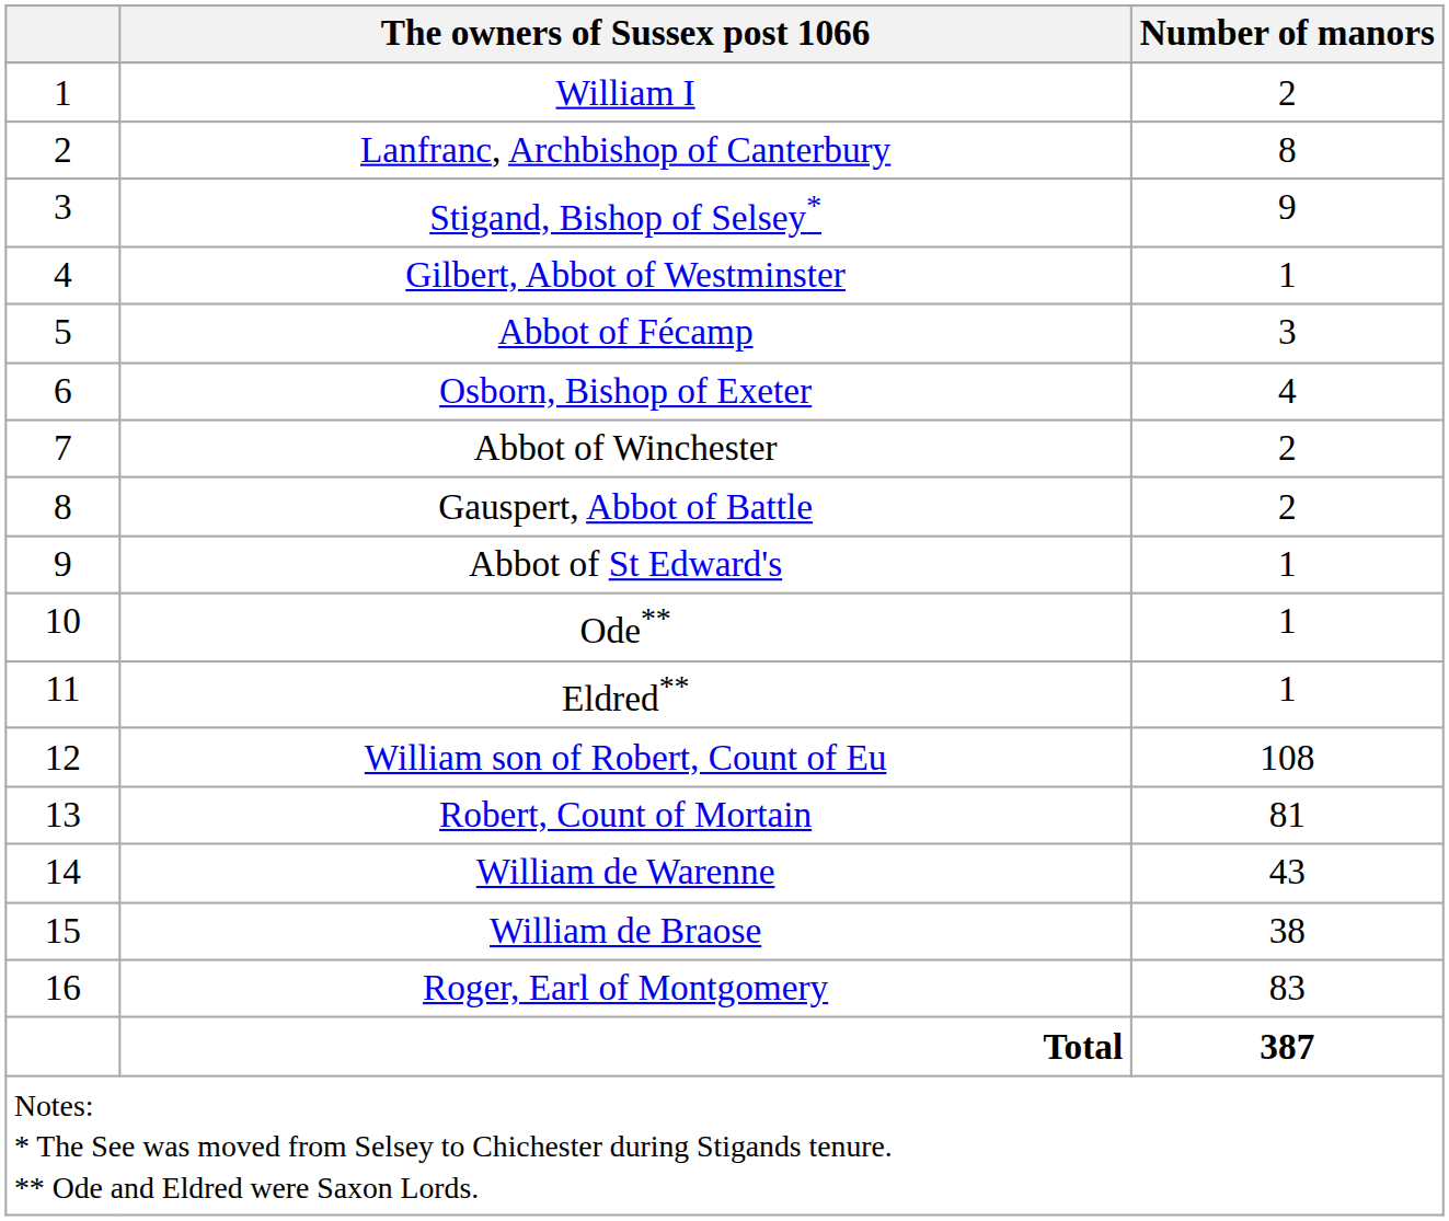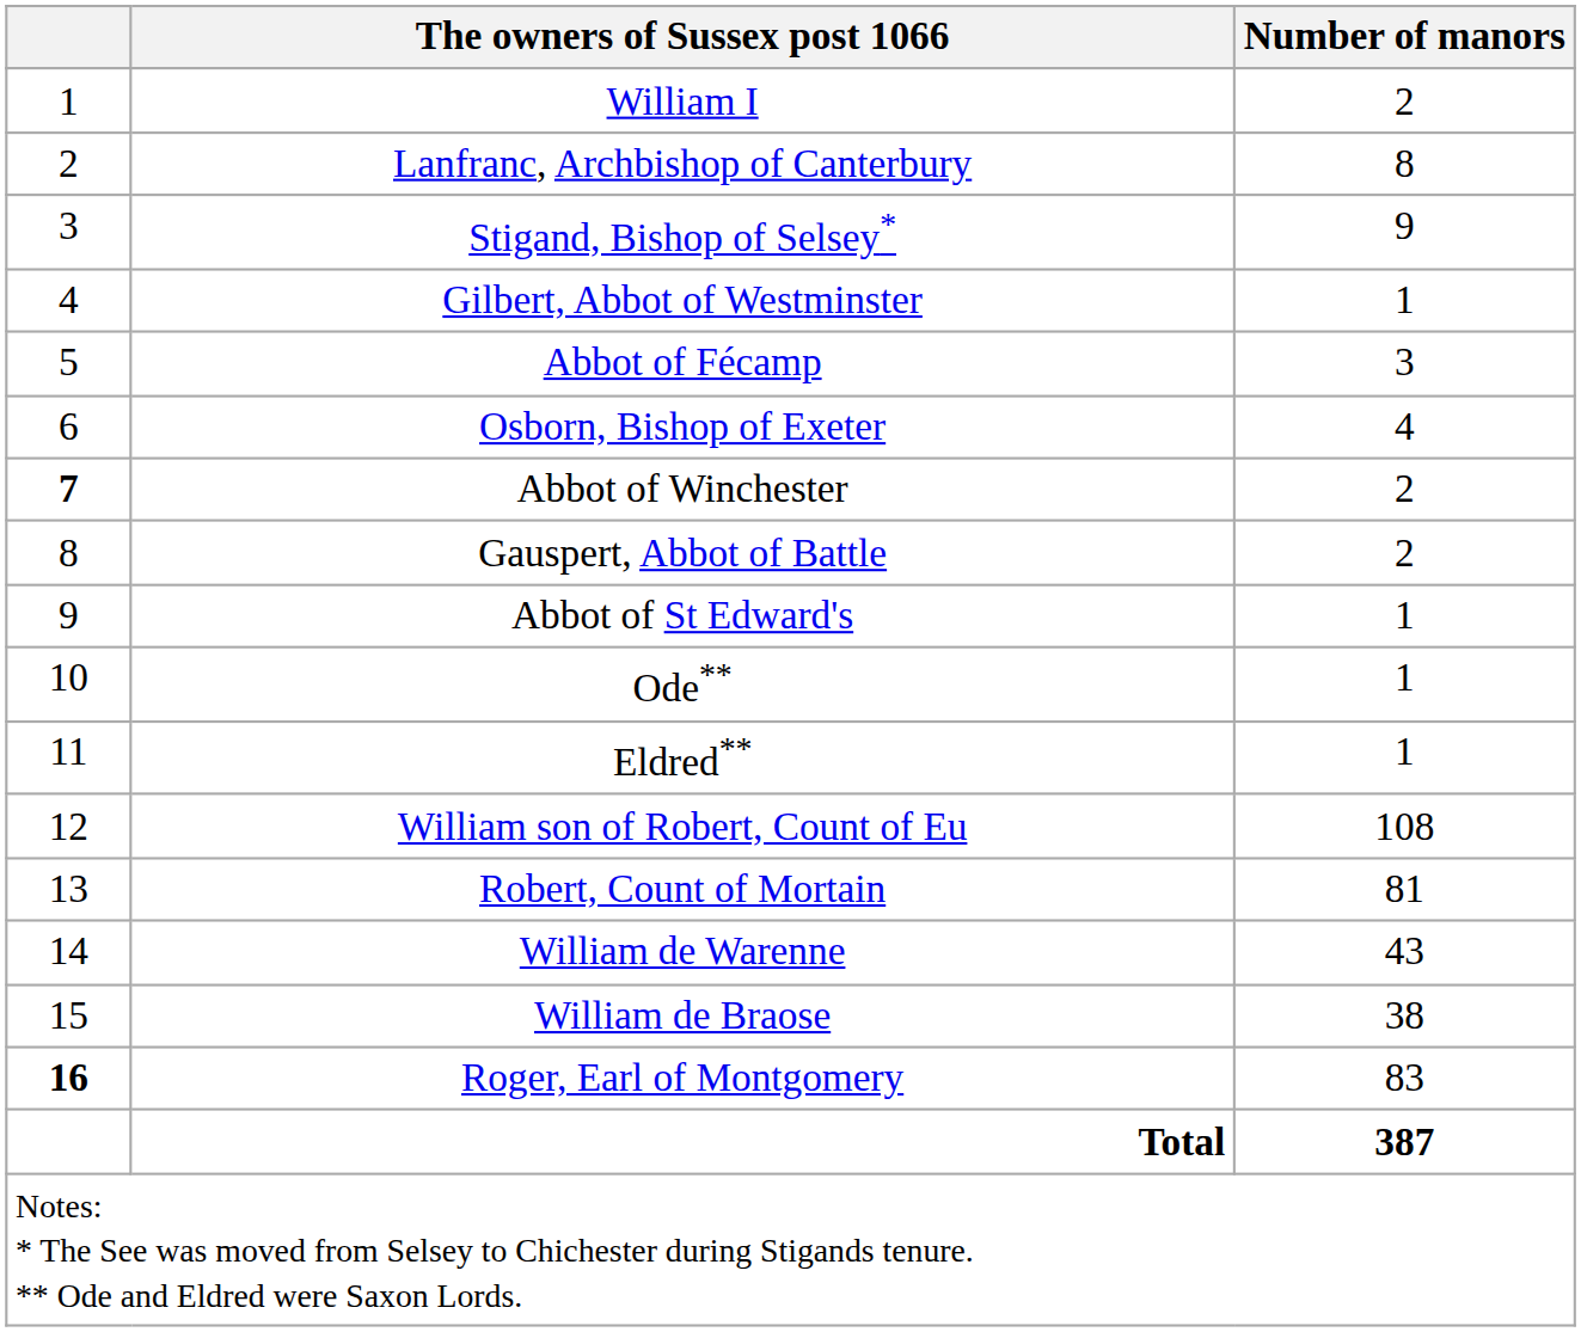Abbot of Winchester | column 1: normal -> bold
Roger, Earl of Montgomery | column 1: normal -> bold
